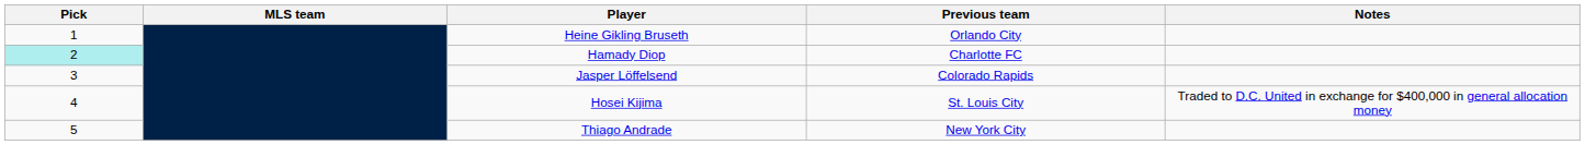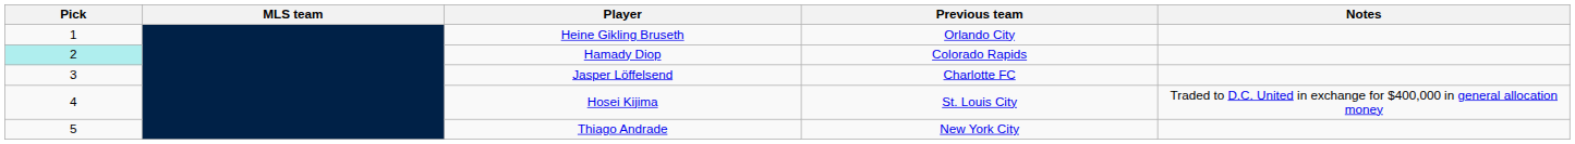Hamady Diop | Previous team: Charlotte FC -> Colorado Rapids
Jasper Löffelsend | Previous team: Colorado Rapids -> Charlotte FC
